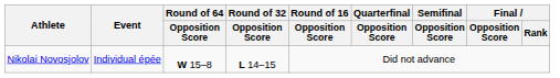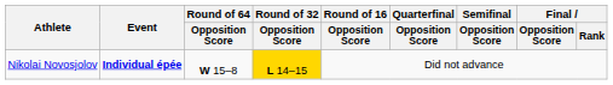Nikolai Novosjolov | Event: normal -> bold
Nikolai Novosjolov | Round of 32 / Opposition Score: no background -> gold background
